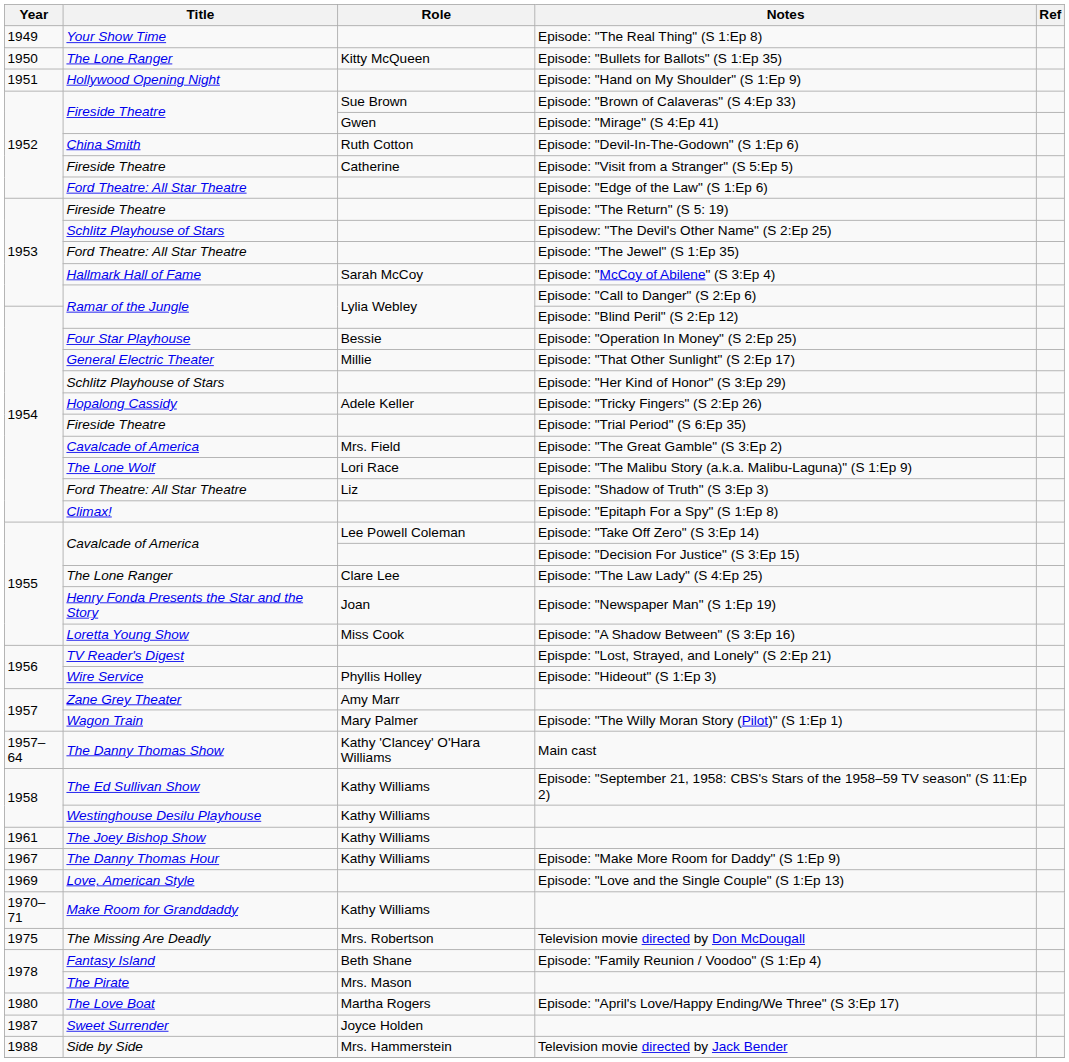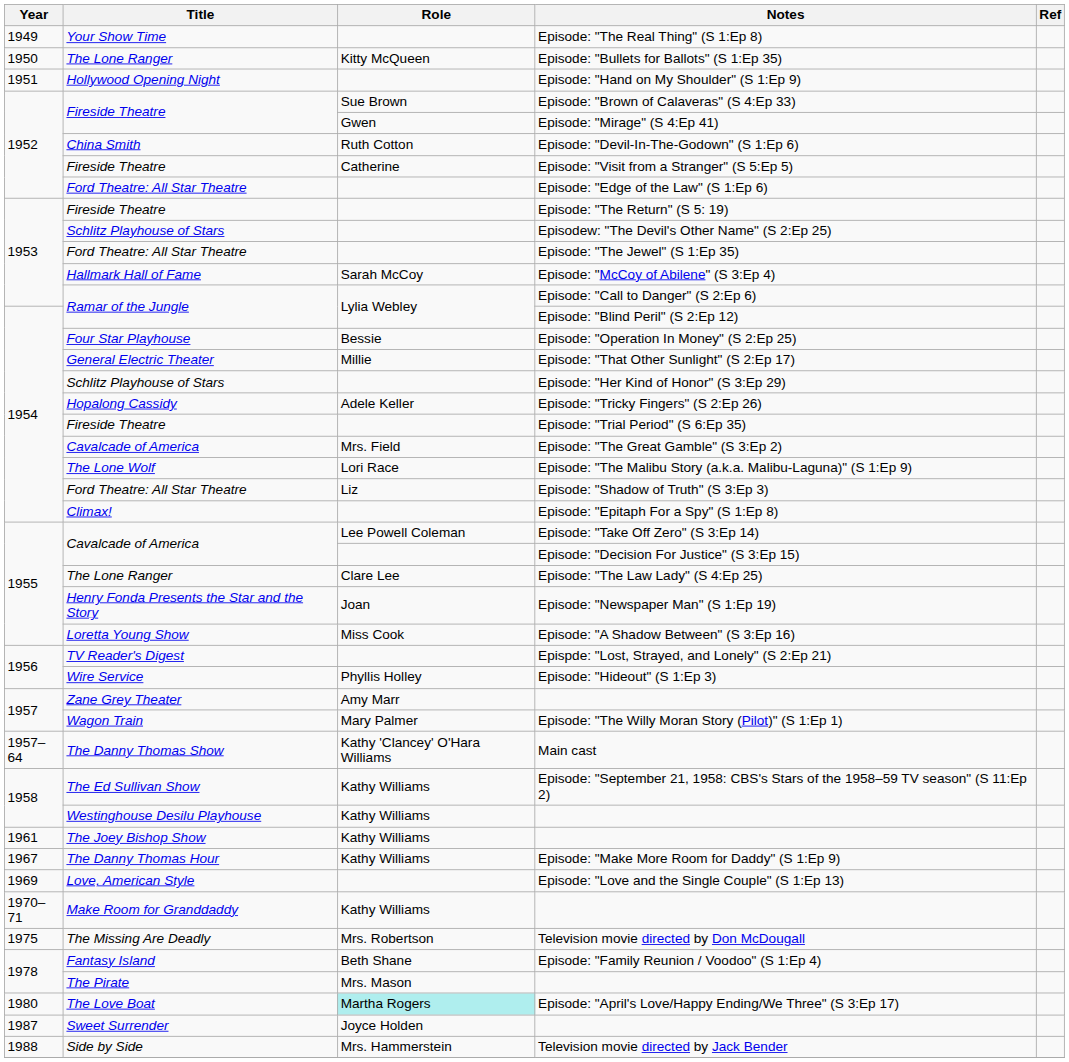Episode: "April's Love/Happy Ending/We Three" (S 3:Ep 17) | Role: no background -> paleturquoise background
